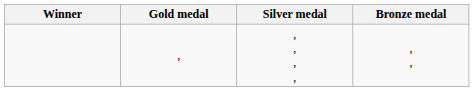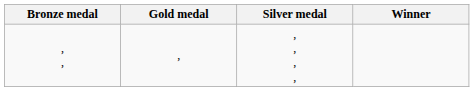columns swapped: Winner <-> Bronze medal
